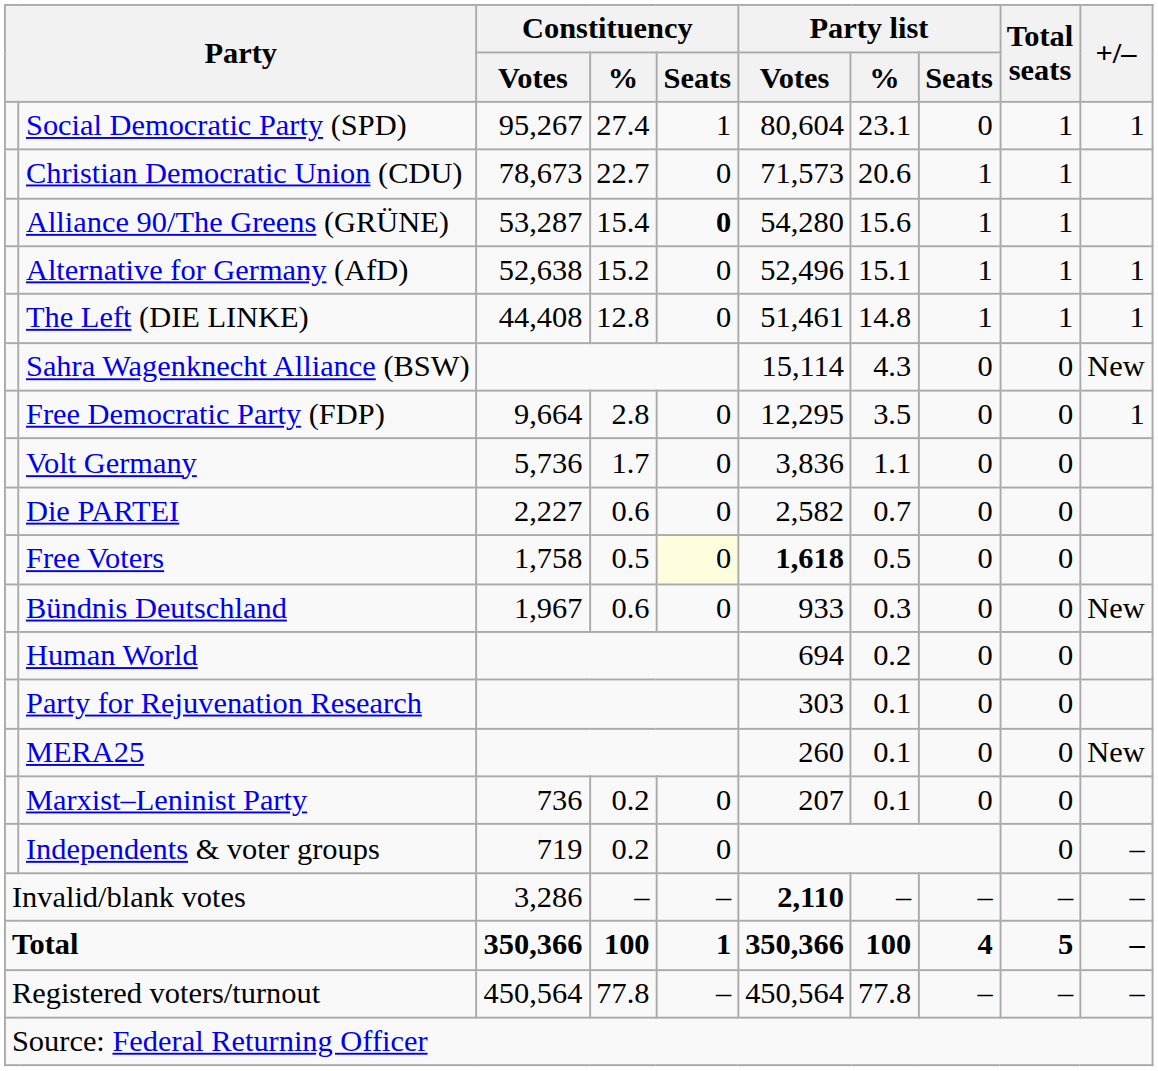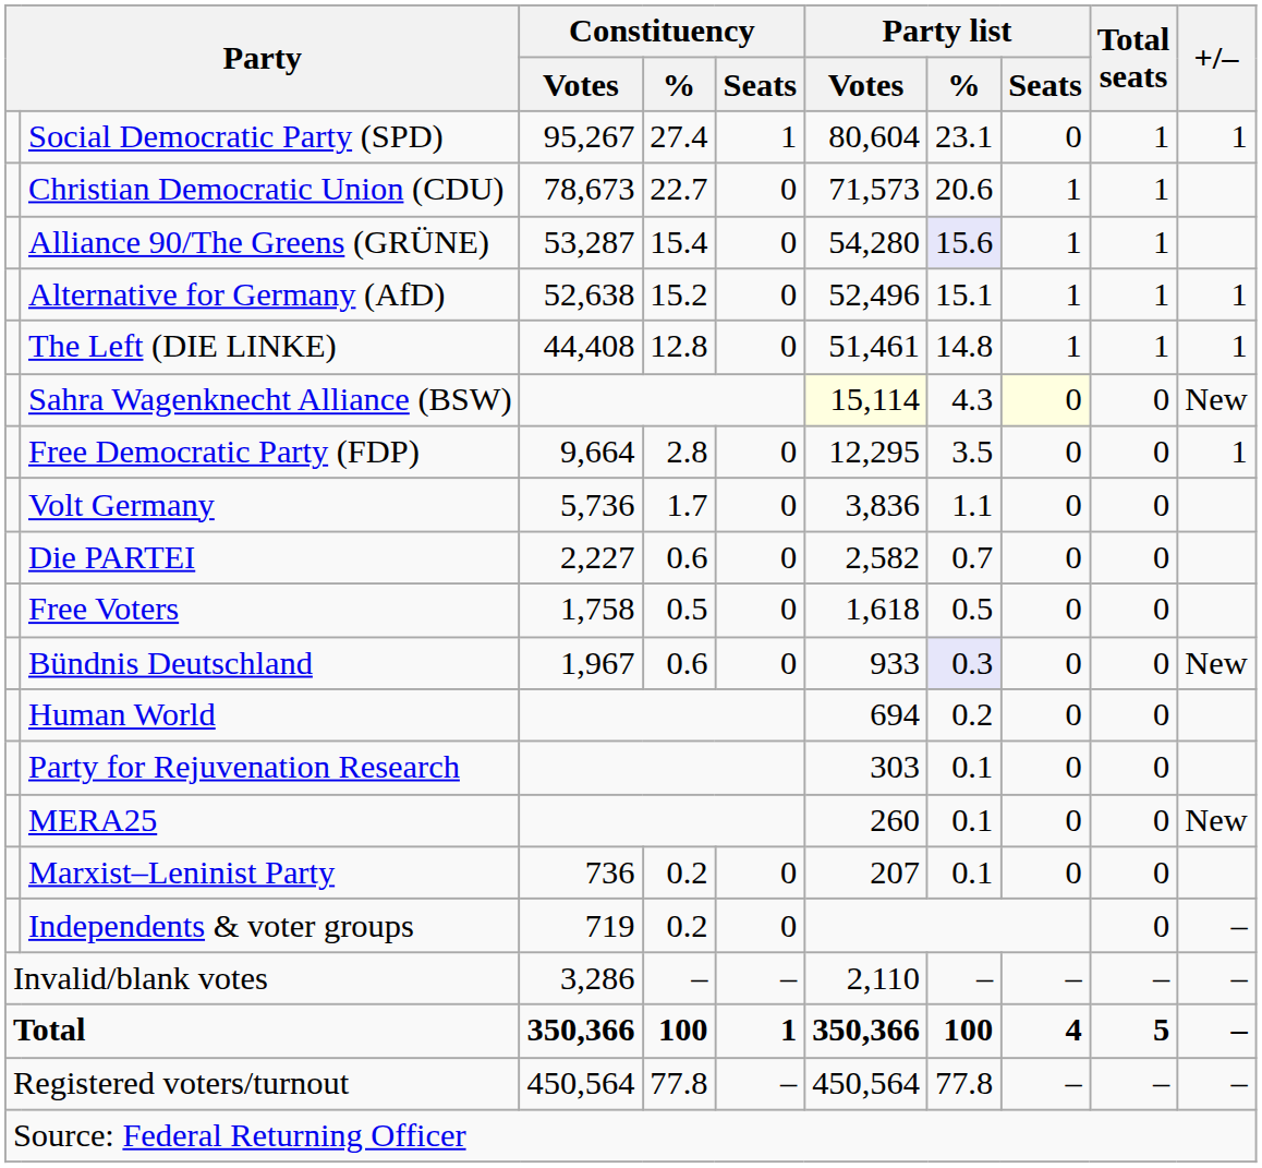Alliance 90/The Greens (GRÜNE) | Constituency / Seats: bold -> normal
Alliance 90/The Greens (GRÜNE) | Party list / %: no background -> lavender background
Sahra Wagenknecht Alliance (BSW) | Party list / Votes: no background -> lightyellow background
Sahra Wagenknecht Alliance (BSW) | Party list / Seats: no background -> lightyellow background
Free Voters | Constituency / Seats: lightyellow background -> no background
Free Voters | Party list / Votes: bold -> normal
Bündnis Deutschland | Party list / %: no background -> lavender background
Invalid/blank votes | Party list / Votes: bold -> normal
